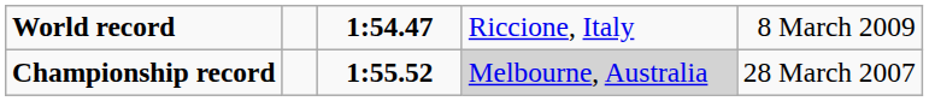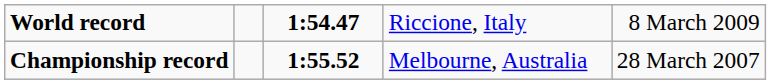Championship record | column 4: lightgrey background -> no background
